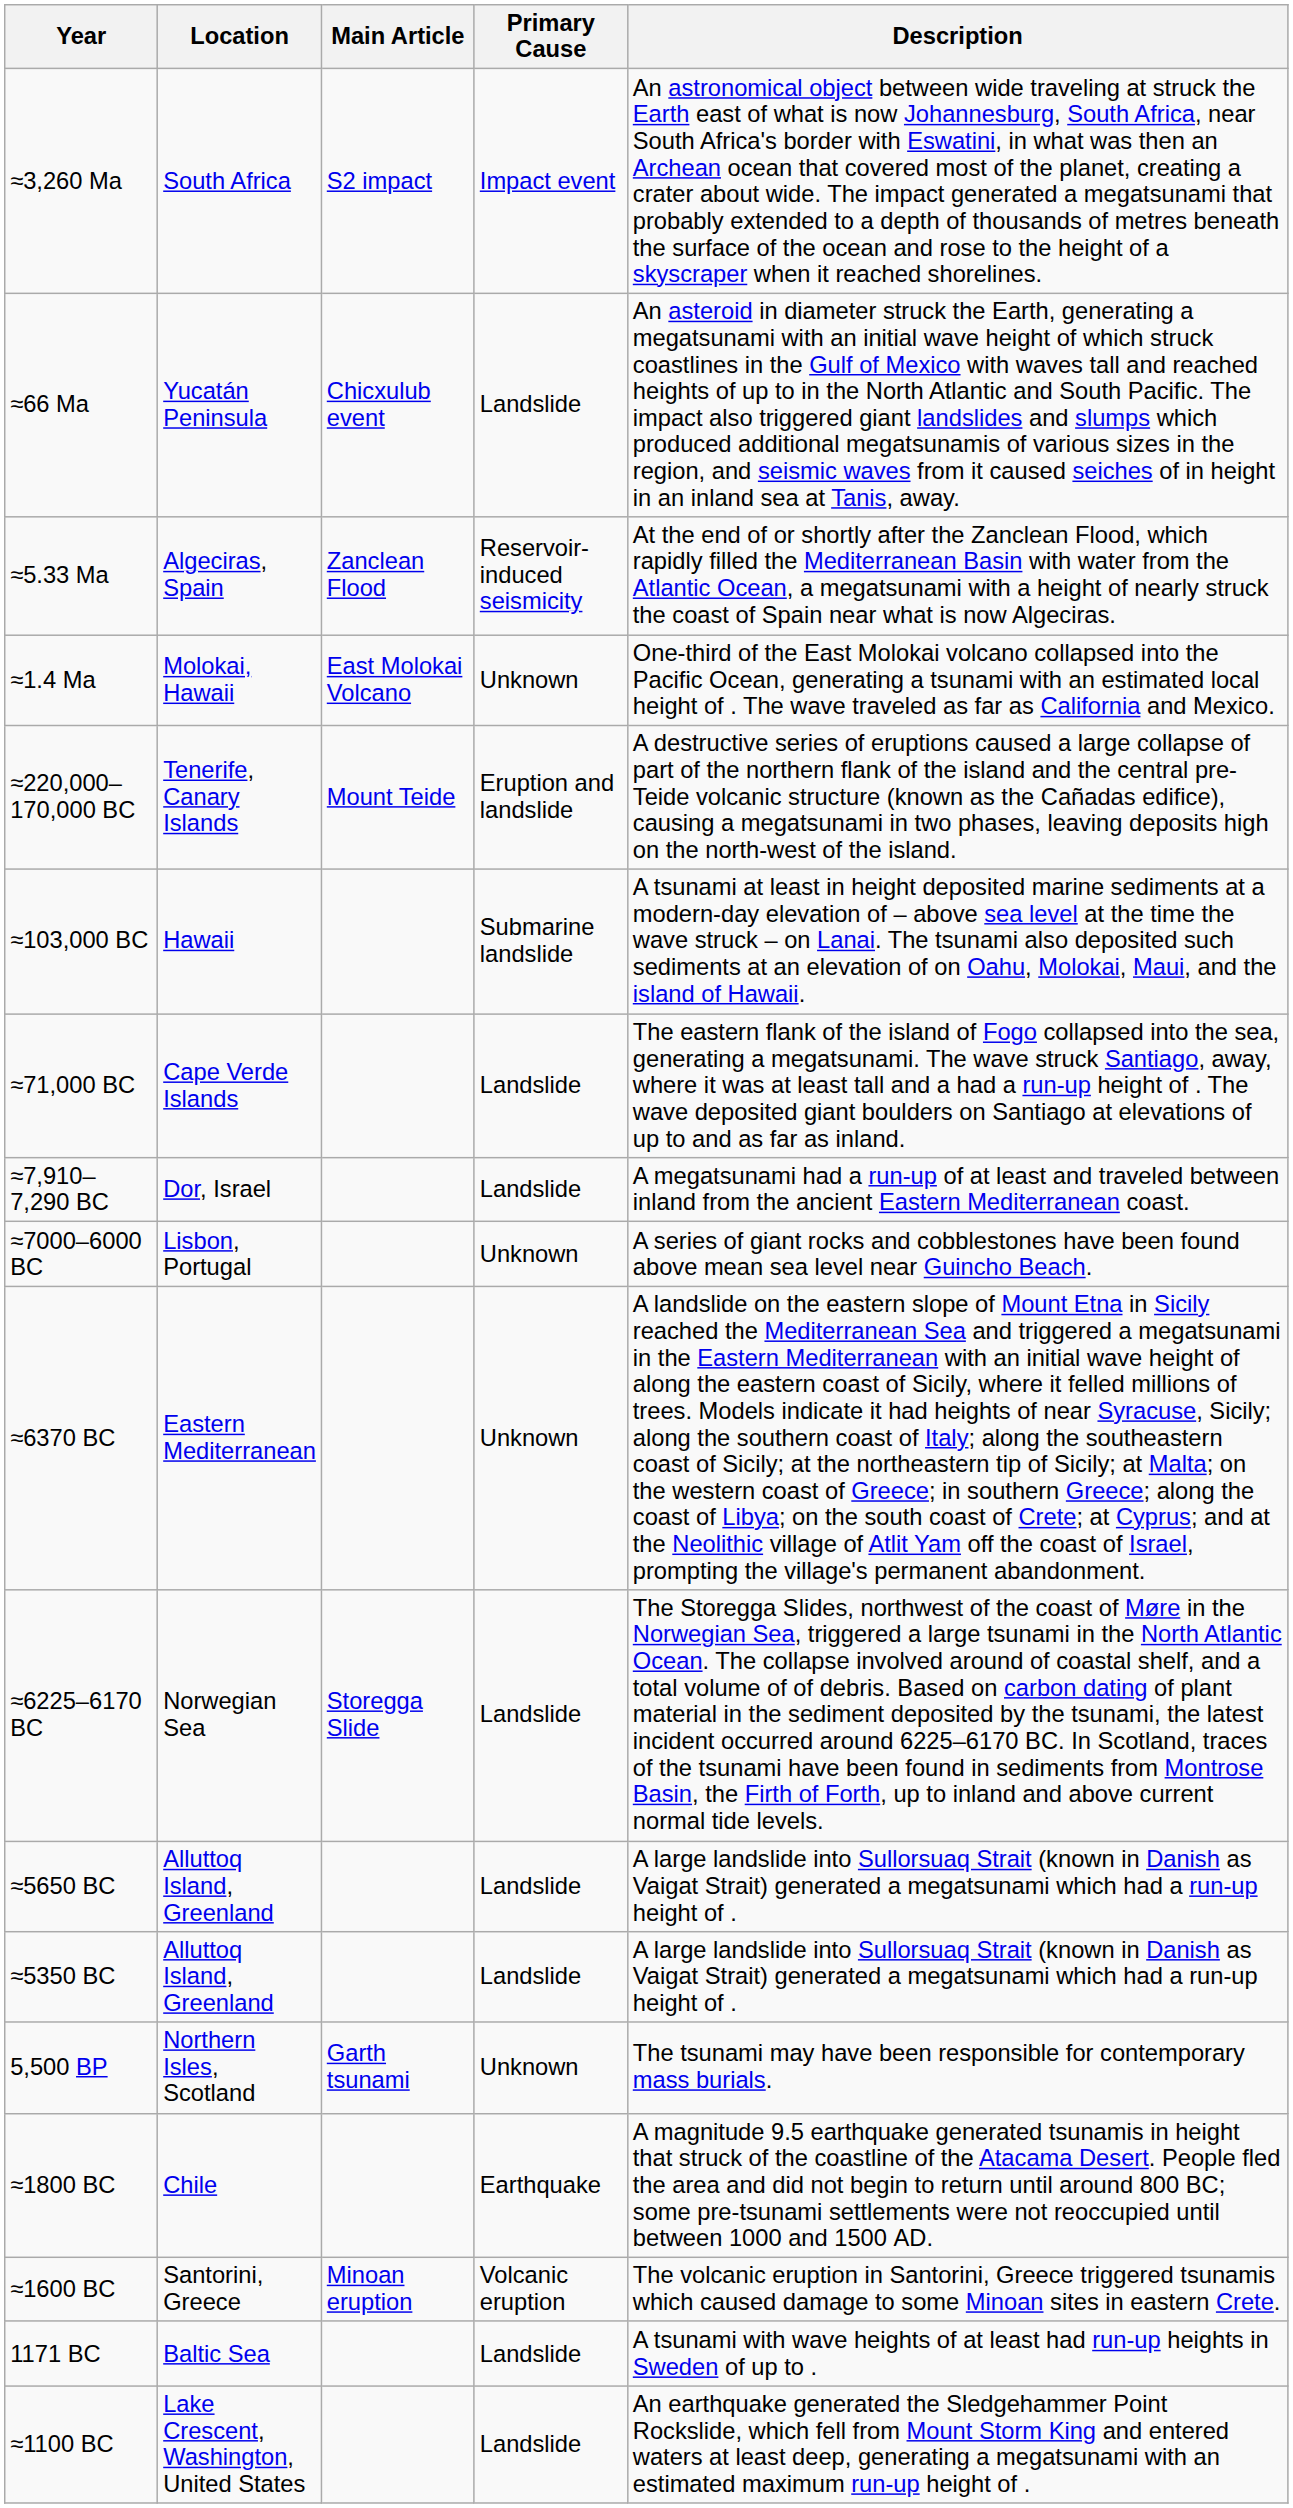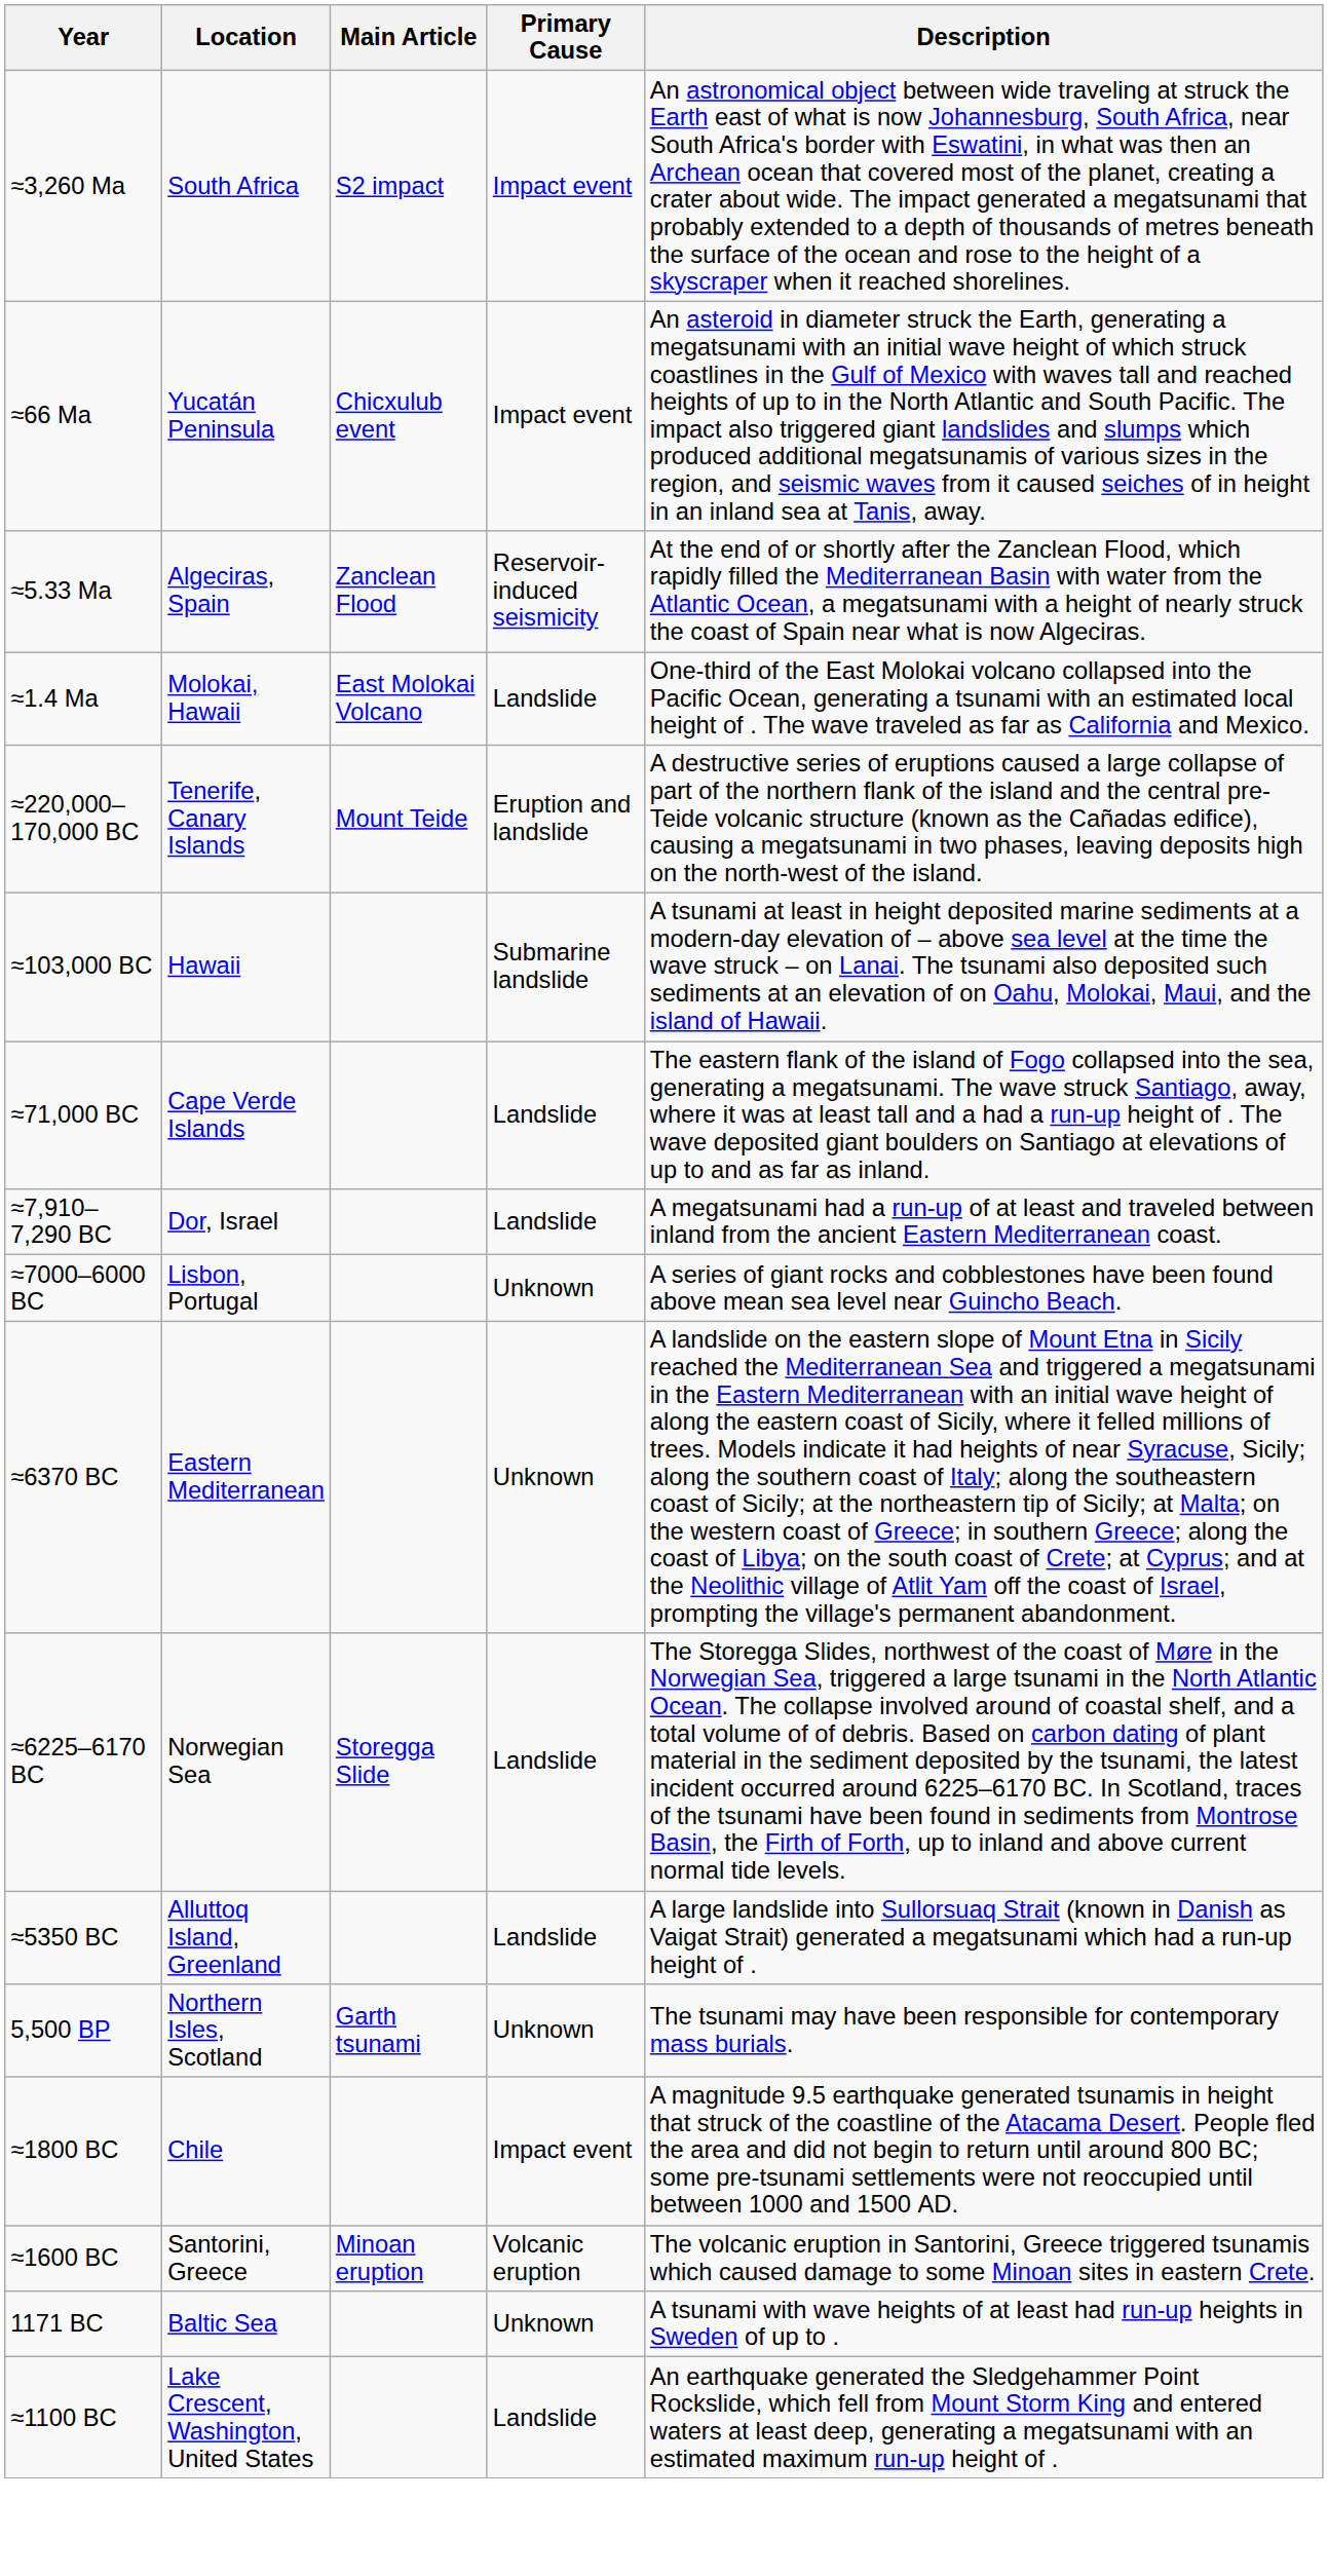≈66 Ma | Primary Cause: Landslide -> Impact event
≈1.4 Ma | Primary Cause: Unknown -> Landslide
- row: ≈5650 BC | Alluttoq Island, Greenland | Landslide | A large landslide into Sullorsuaq Strait (known in Danish as Vaigat Strait) generated a megatsunami which had a run-up height of .
≈1800 BC | Primary Cause: Earthquake -> Impact event
1171 BC | Primary Cause: Landslide -> Unknown
